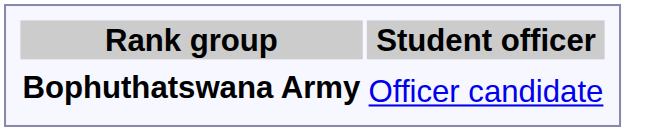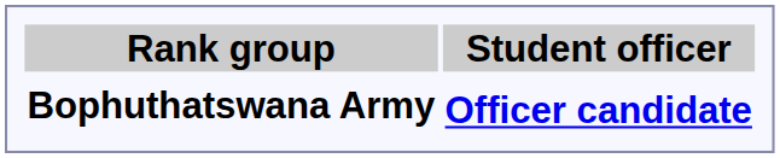Officer candidate | Student officer: normal -> bold
